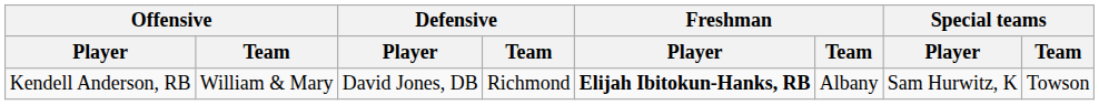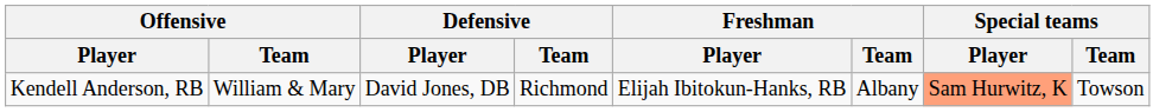Kendell Anderson, RB | Freshman / Player: bold -> normal
Kendell Anderson, RB | Special teams / Player: no background -> lightsalmon background
